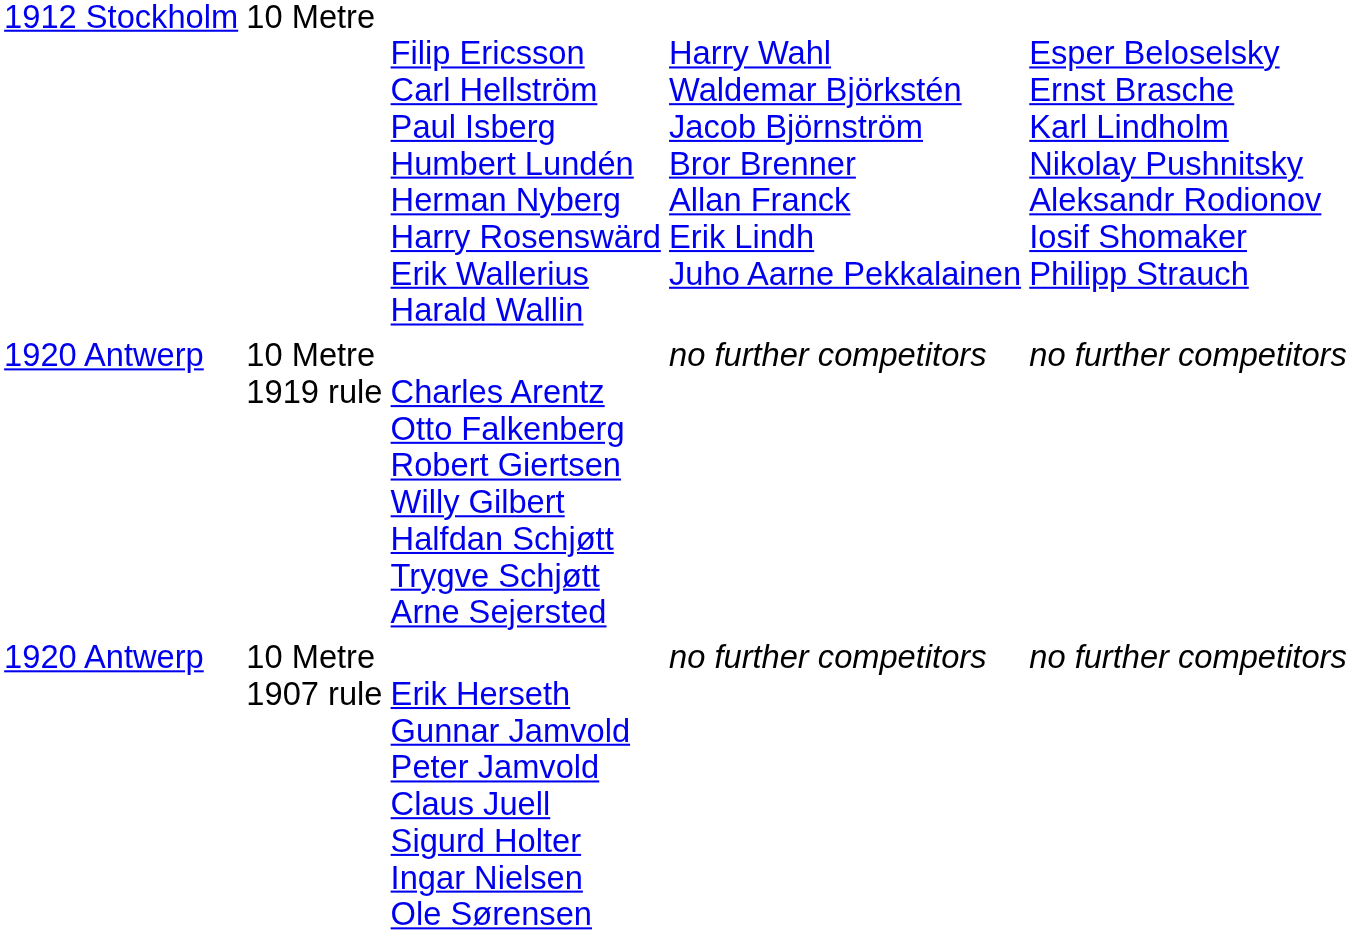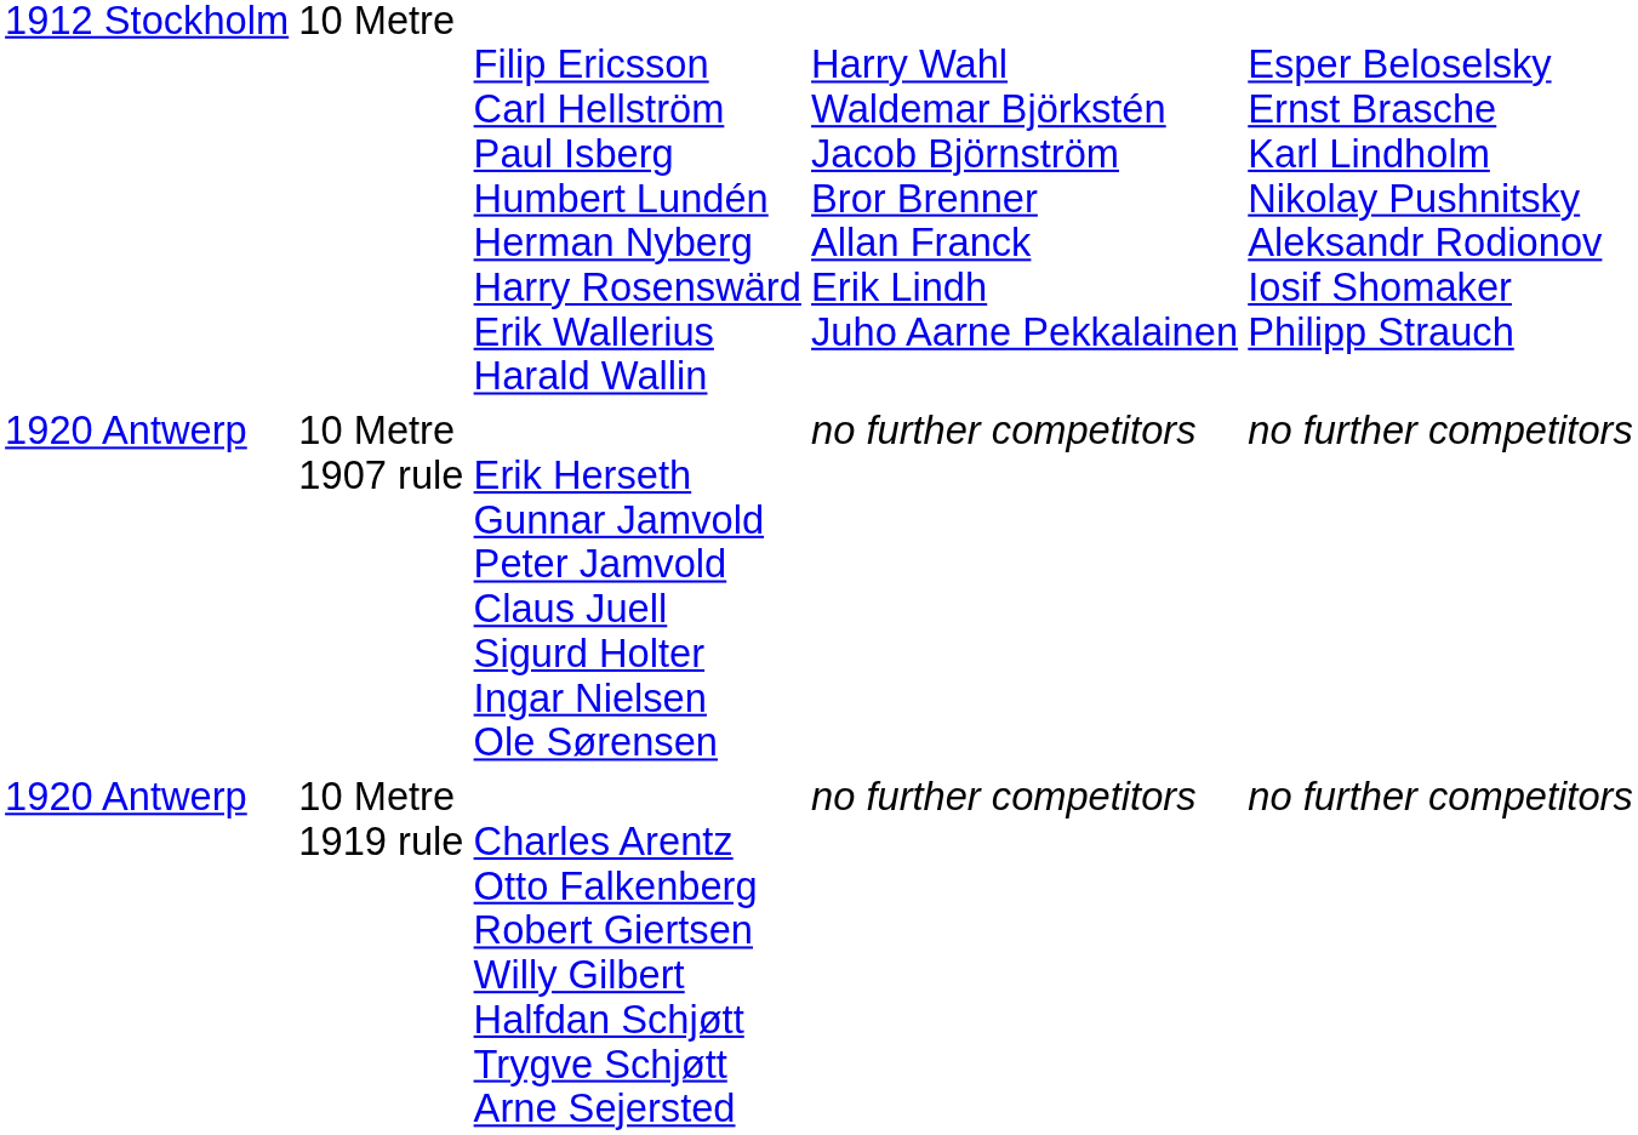rows swapped: 10 Metre 1907 rule <-> 10 Metre 1919 rule
